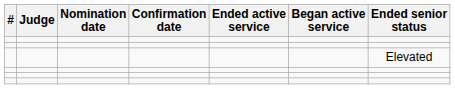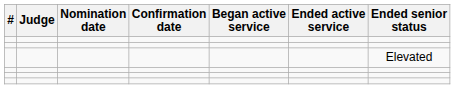columns swapped: Began active service <-> Ended active service
